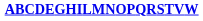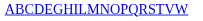row 1 | column 1: bold -> normal
